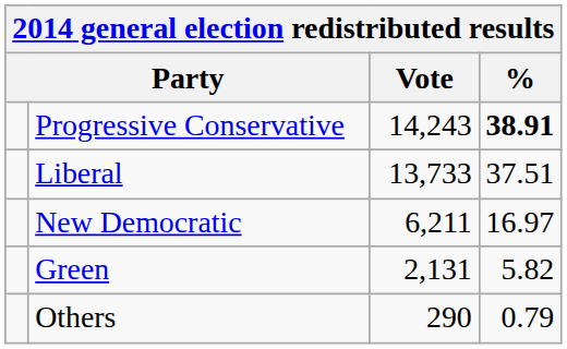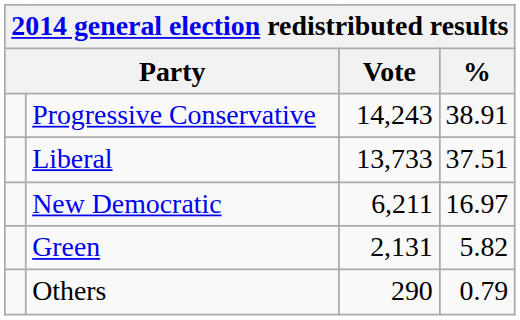Progressive Conservative | %: bold -> normal
